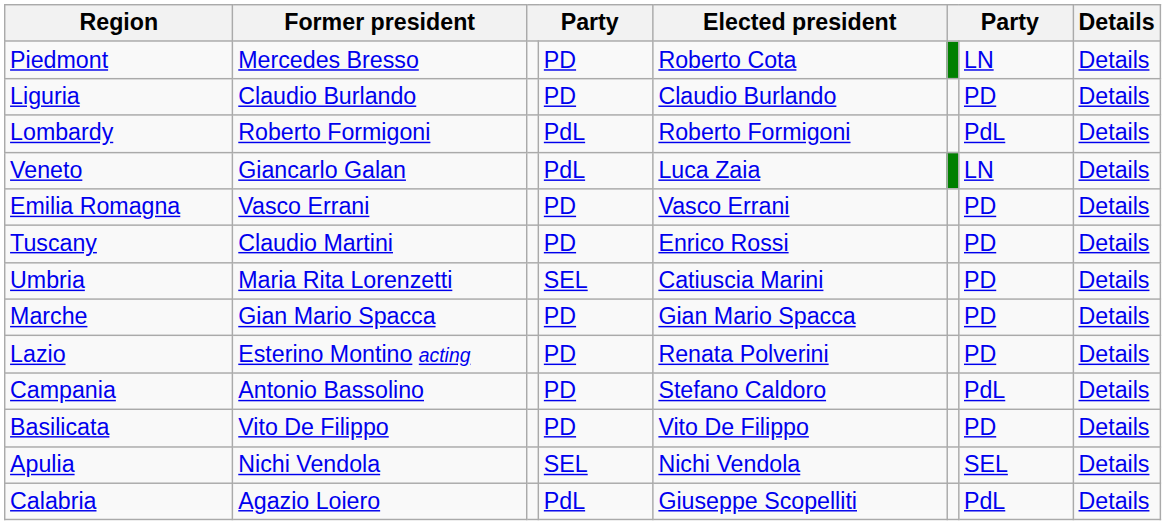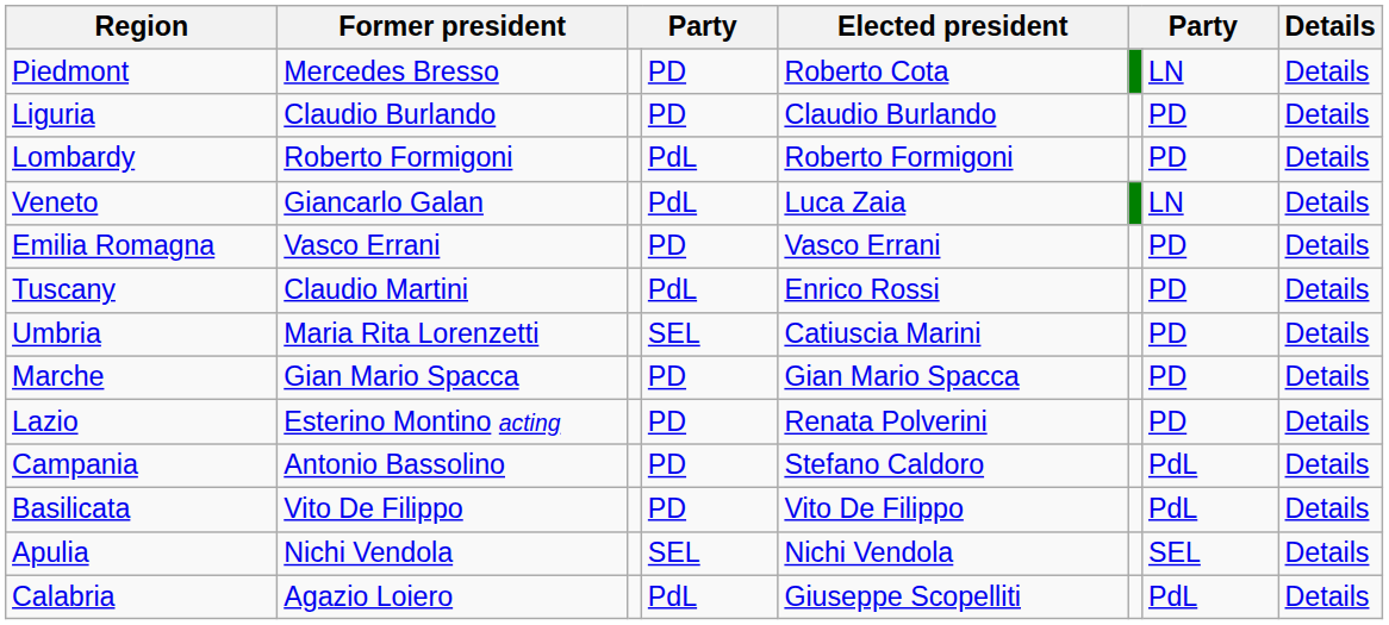Lombardy | column 7: PdL -> PD
Tuscany | column 4: PD -> PdL
Basilicata | column 7: PD -> PdL
